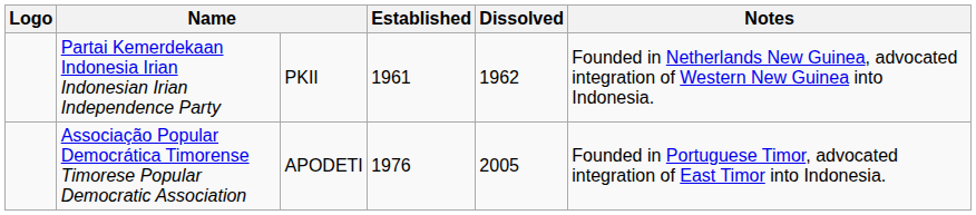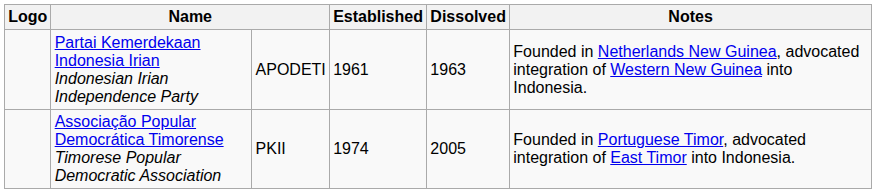row 2 | column 3: PKII -> APODETI
row 2 | Dissolved: 1962 -> 1963
row 3 | column 3: APODETI -> PKII
row 3 | Established: 1976 -> 1974
